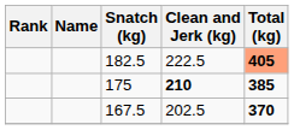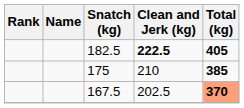182.5 | Clean and Jerk (kg): normal -> bold
182.5 | Total (kg): lightsalmon background -> no background
175 | Clean and Jerk (kg): bold -> normal
167.5 | Total (kg): no background -> lightsalmon background
